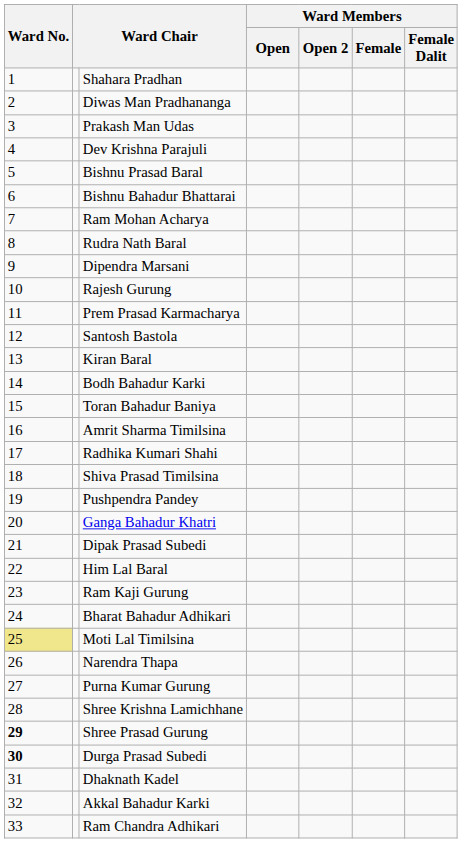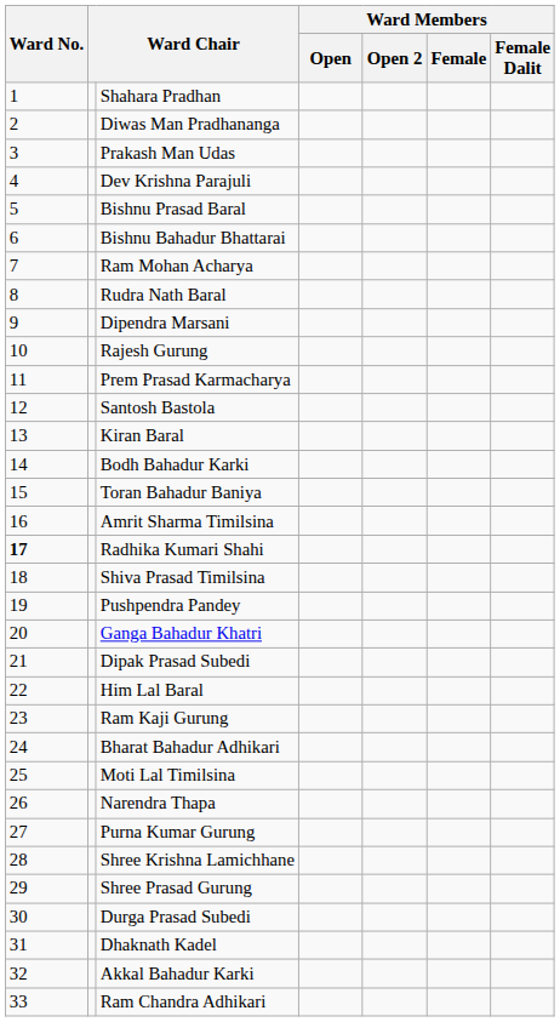Radhika Kumari Shahi | Ward No.: normal -> bold
Moti Lal Timilsina | Ward No.: khaki background -> no background
Shree Prasad Gurung | Ward No.: bold -> normal
Durga Prasad Subedi | Ward No.: bold -> normal
